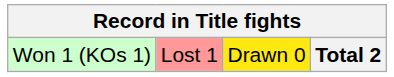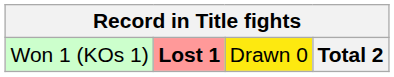Total 2 | column 2: normal -> bold
